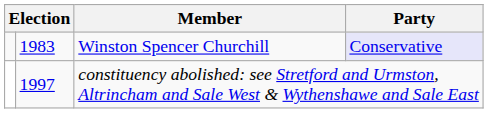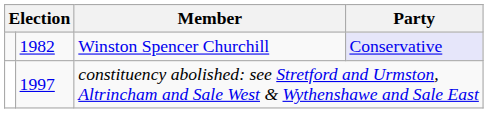Winston Spencer Churchill | column 2: 1983 -> 1982
